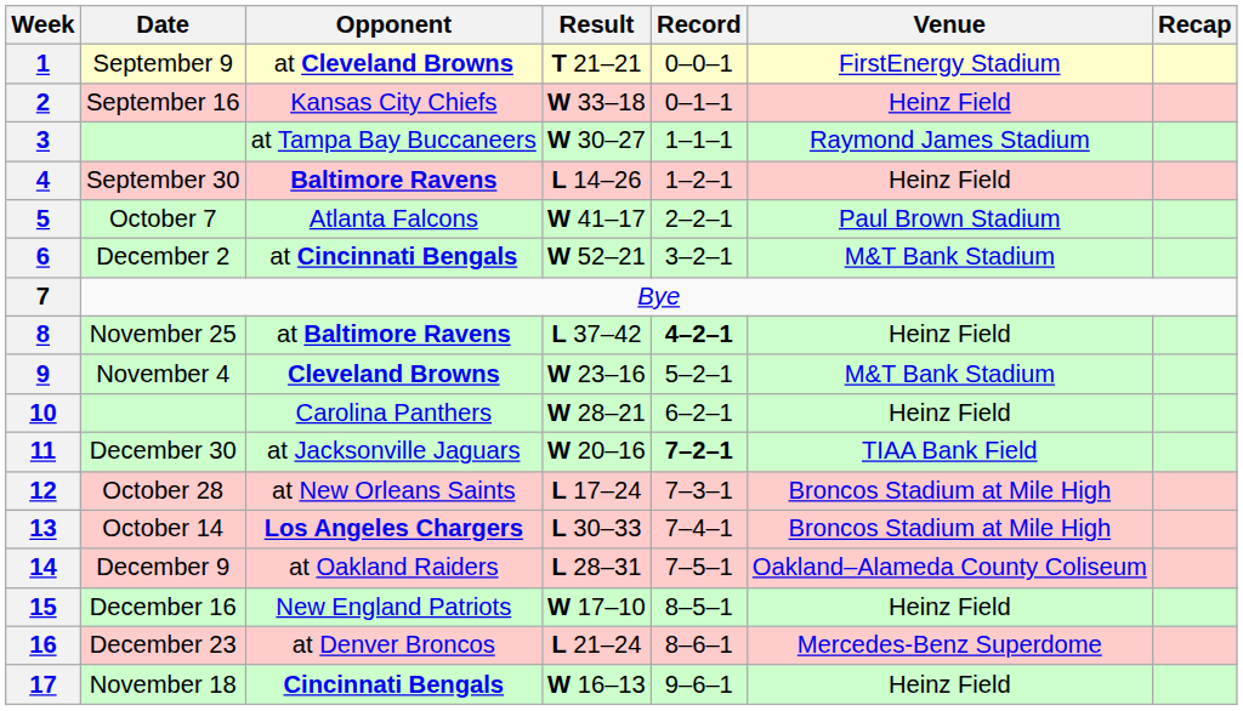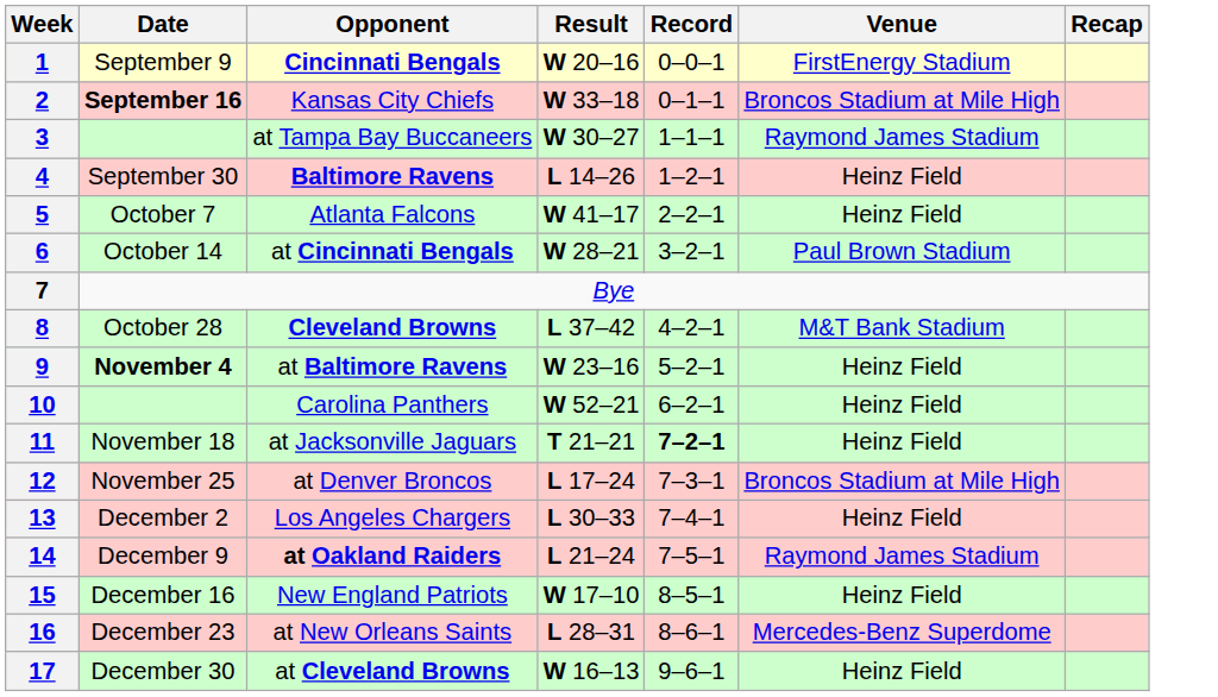1 | Opponent: at Cleveland Browns -> Cincinnati Bengals
1 | Result: T 21–21 -> W 20–16
2 | Date: normal -> bold
2 | Venue: Heinz Field -> Broncos Stadium at Mile High
5 | Venue: Paul Brown Stadium -> Heinz Field
6 | Date: December 2 -> October 14
6 | Result: W 52–21 -> W 28–21
6 | Venue: M&T Bank Stadium -> Paul Brown Stadium
8 | Date: November 25 -> October 28
8 | Opponent: at Baltimore Ravens -> Cleveland Browns
8 | Record: bold -> normal
8 | Venue: Heinz Field -> M&T Bank Stadium
9 | Date: normal -> bold
9 | Opponent: Cleveland Browns -> at Baltimore Ravens
9 | Venue: M&T Bank Stadium -> Heinz Field
10 | Result: W 28–21 -> W 52–21
11 | Date: December 30 -> November 18
11 | Result: W 20–16 -> T 21–21
11 | Venue: TIAA Bank Field -> Heinz Field
12 | Date: October 28 -> November 25
12 | Opponent: at New Orleans Saints -> at Denver Broncos
13 | Date: October 14 -> December 2
13 | Opponent: bold -> normal
13 | Venue: Broncos Stadium at Mile High -> Heinz Field
14 | Opponent: normal -> bold
14 | Result: L 28–31 -> L 21–24
14 | Venue: Oakland–Alameda County Coliseum -> Raymond James Stadium
16 | Opponent: at Denver Broncos -> at New Orleans Saints
16 | Result: L 21–24 -> L 28–31
17 | Date: November 18 -> December 30
17 | Opponent: Cincinnati Bengals -> at Cleveland Browns
